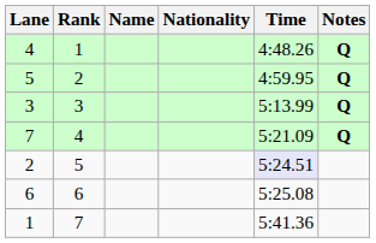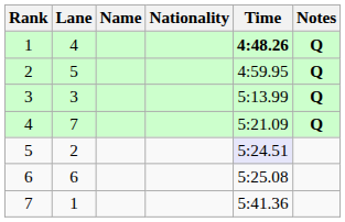columns swapped: Rank <-> Lane
row 2 | Time: normal -> bold
